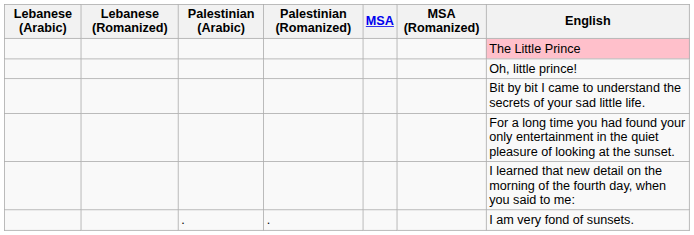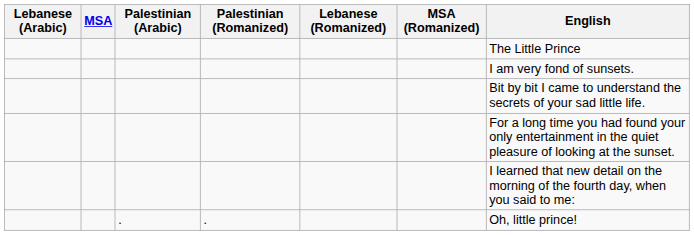columns swapped: Lebanese (Romanized) <-> MSA
row 2 | English: pink background -> no background
row 3 | English: Oh, little prince! -> I am very fond of sunsets.
row 7 | English: I am very fond of sunsets. -> Oh, little prince!
